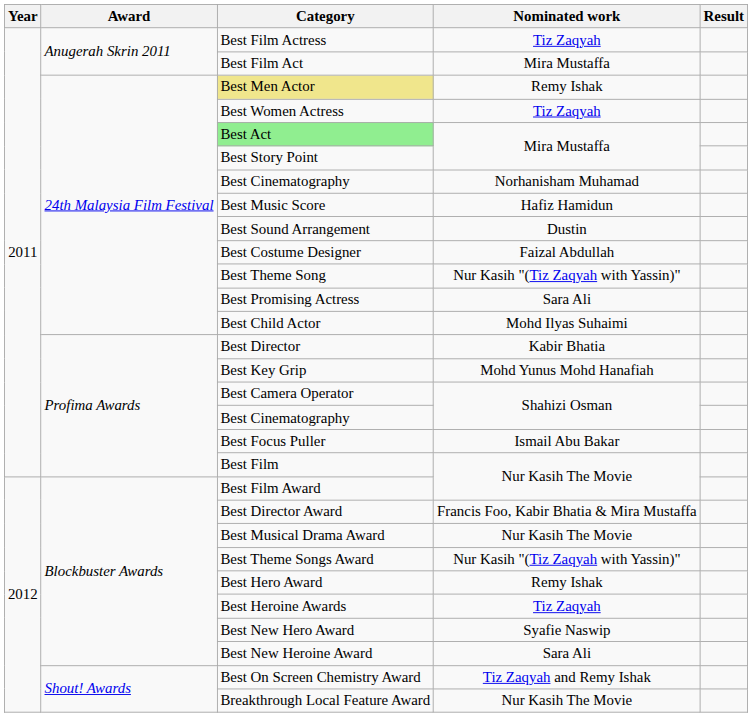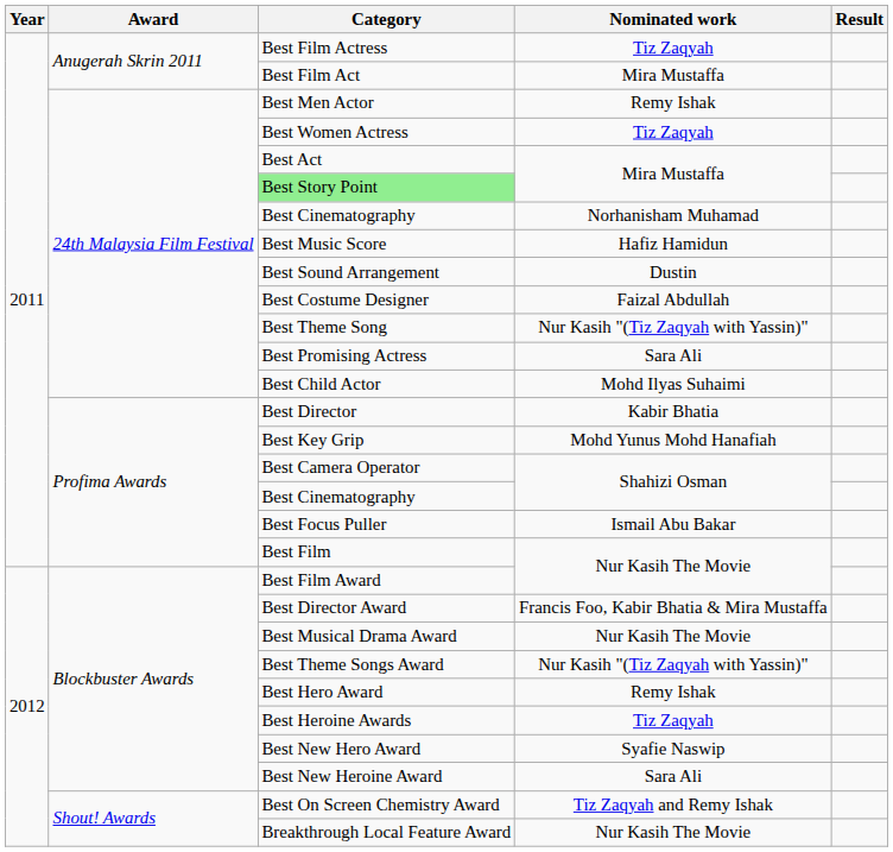Best Men Actor | Category: khaki background -> no background
Best Act | Category: lightgreen background -> no background
Best Story Point | Category: no background -> lightgreen background
